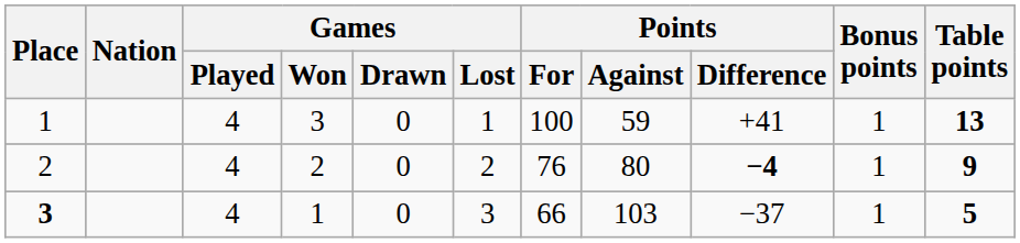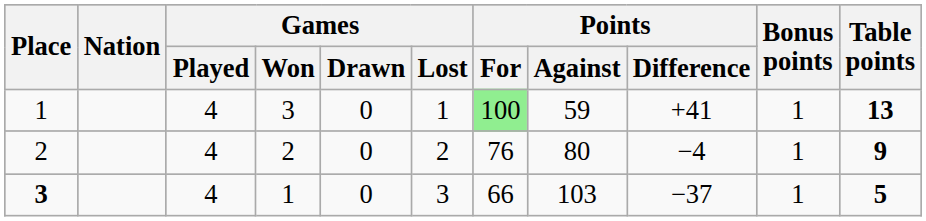row 3 | Points / For: no background -> lightgreen background
row 4 | Points / Difference: bold -> normal
